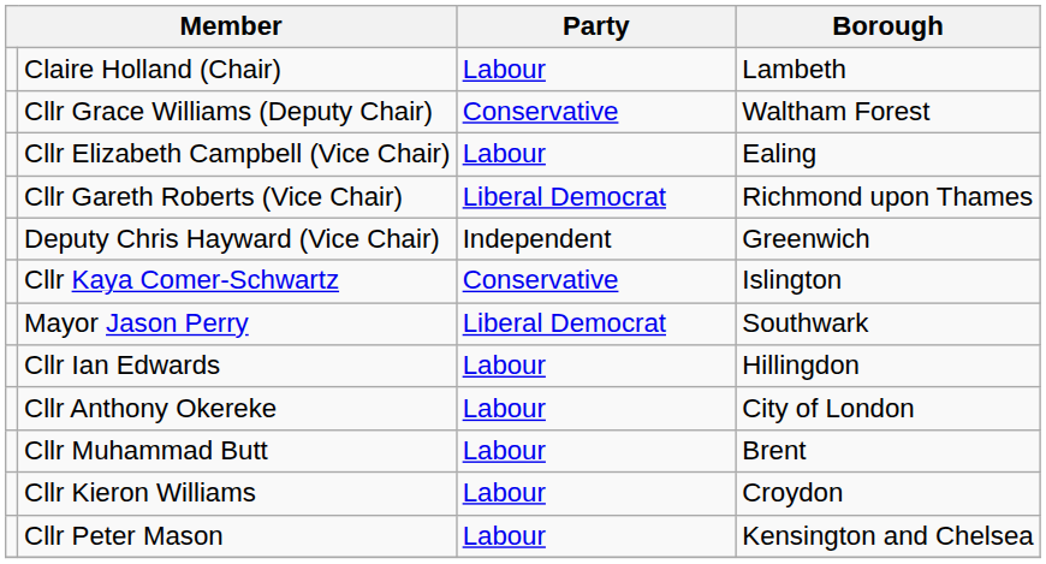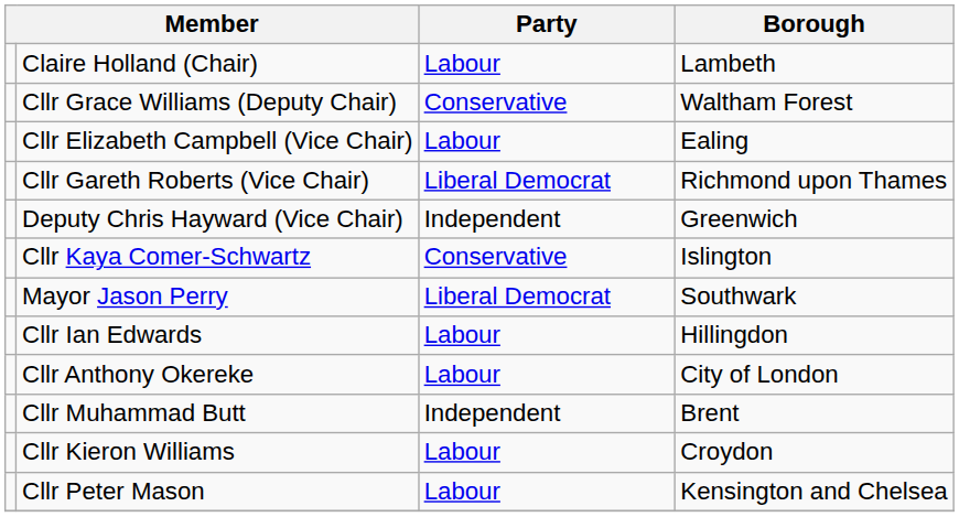Cllr Muhammad Butt | Party: Labour -> Independent
